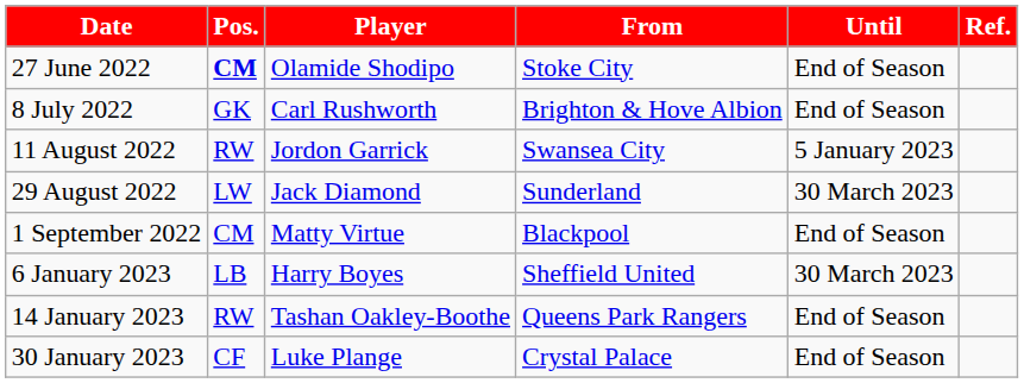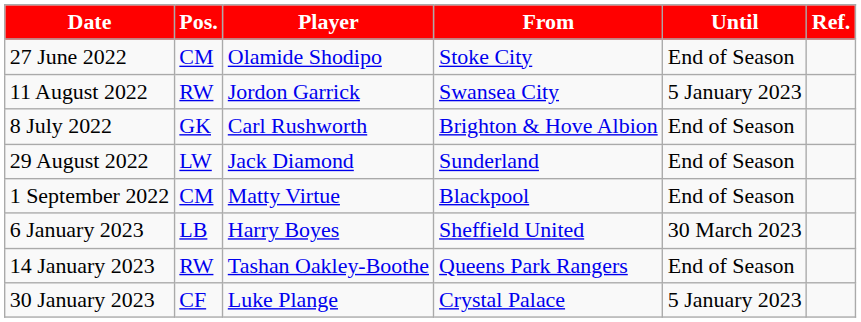27 June 2022 | Pos.: bold -> normal
rows swapped: 8 July 2022 <-> 11 August 2022
29 August 2022 | Until: 30 March 2023 -> End of Season
30 January 2023 | Until: End of Season -> 5 January 2023
